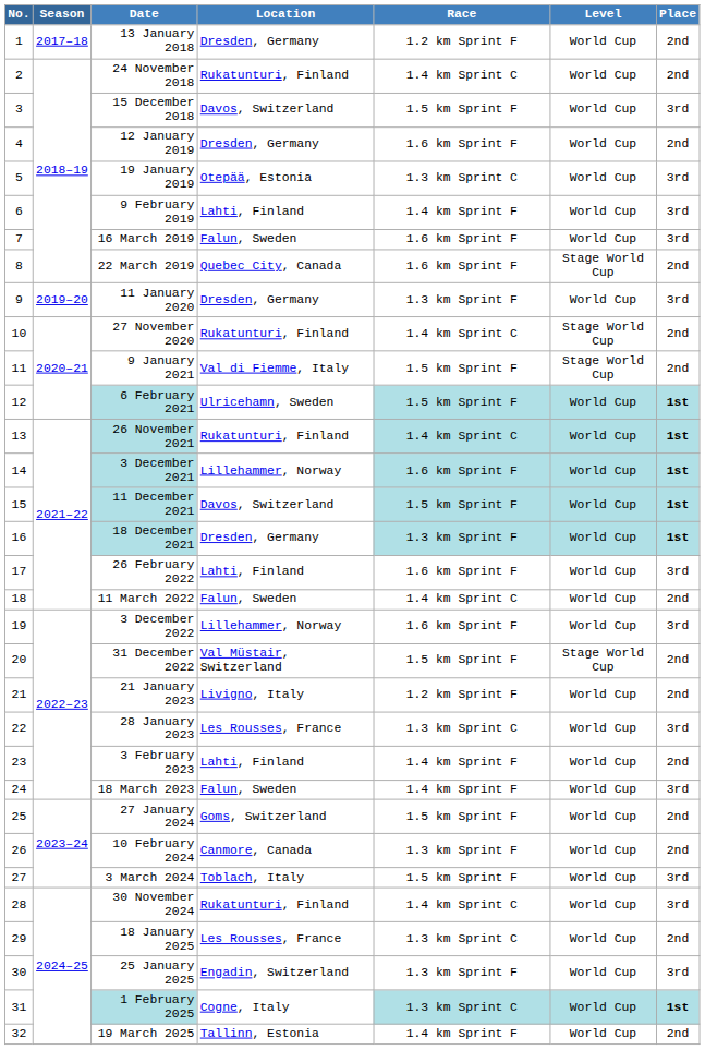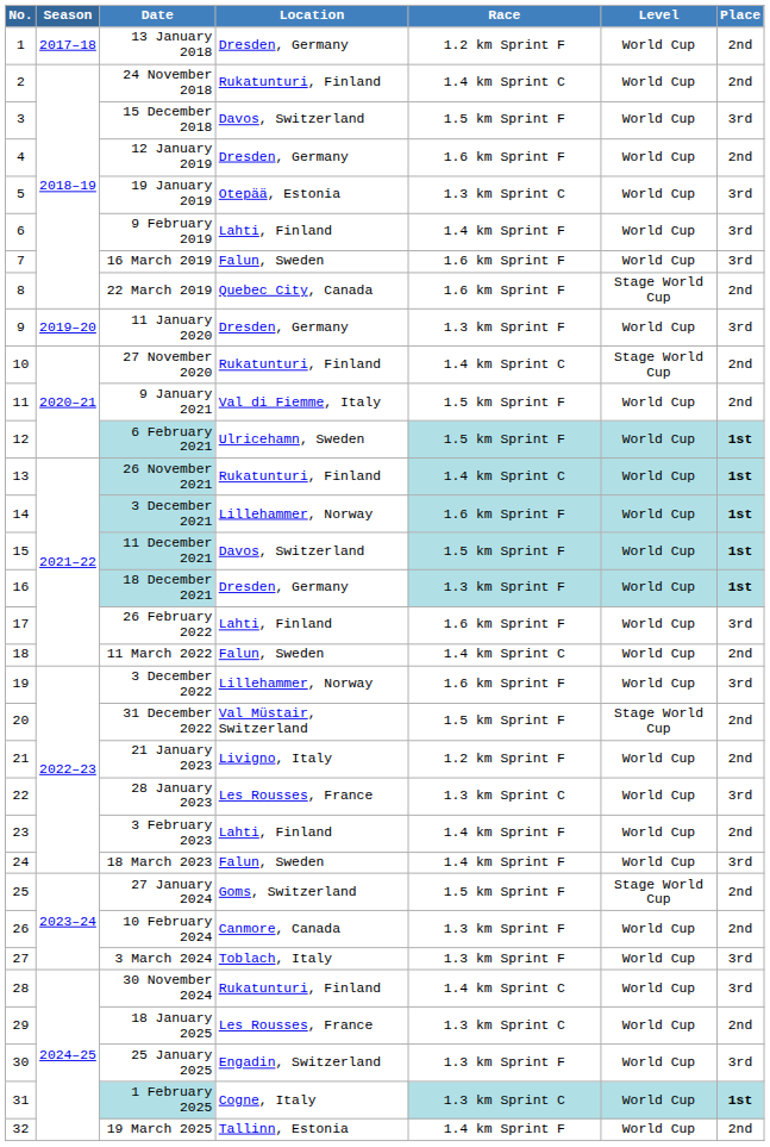9 January 2021 | Level: Stage World Cup -> World Cup
27 January 2024 | Level: World Cup -> Stage World Cup
3 March 2024 | Race: 1.5 km Sprint F -> 1.3 km Sprint F
